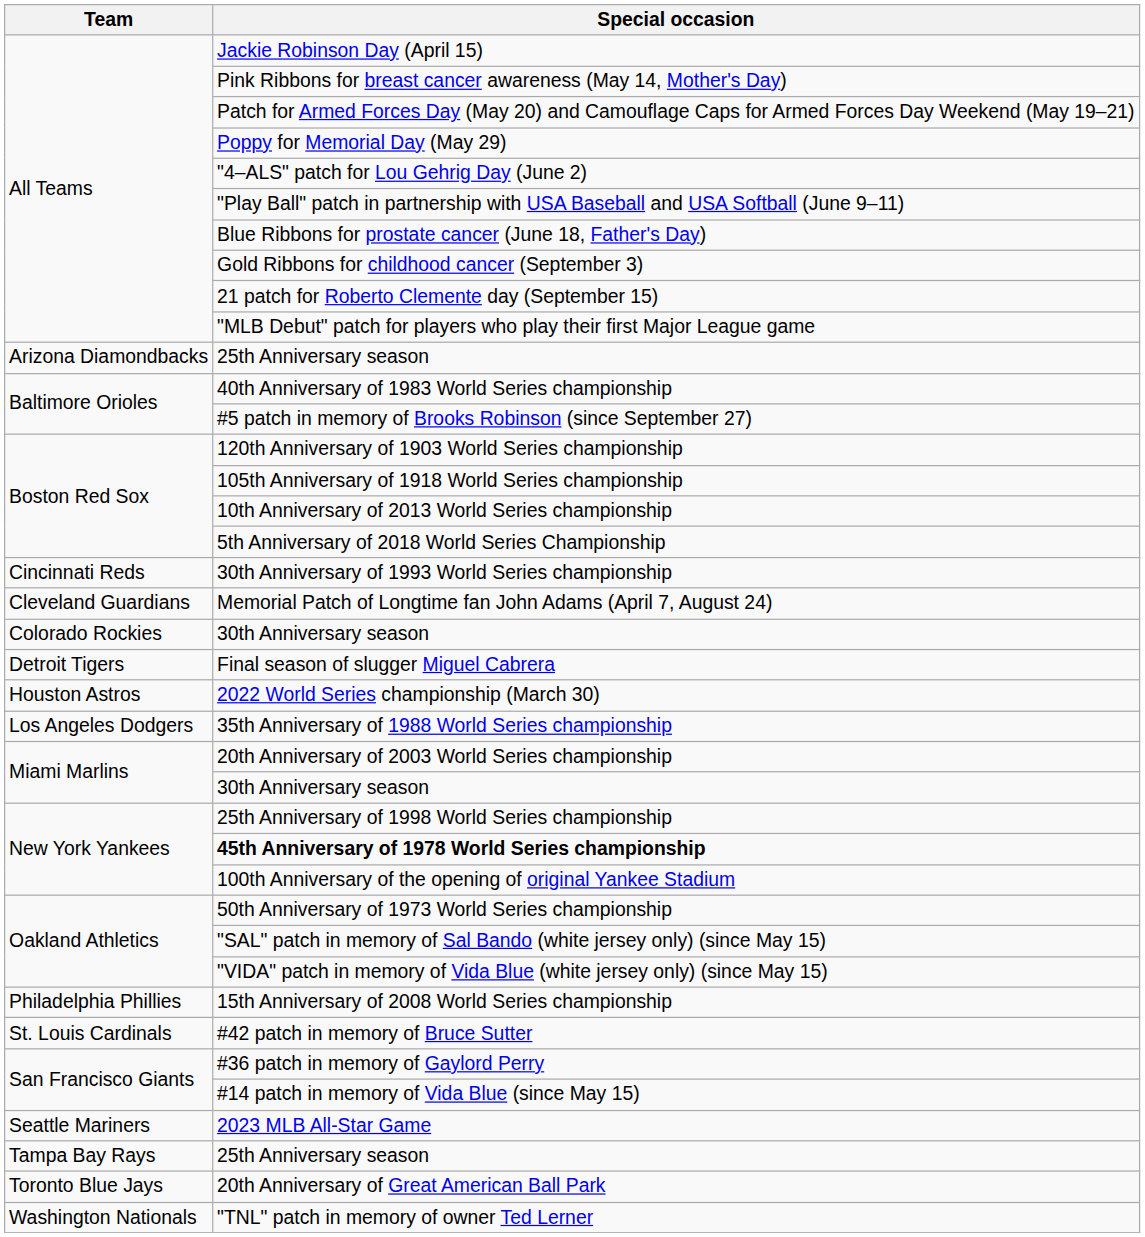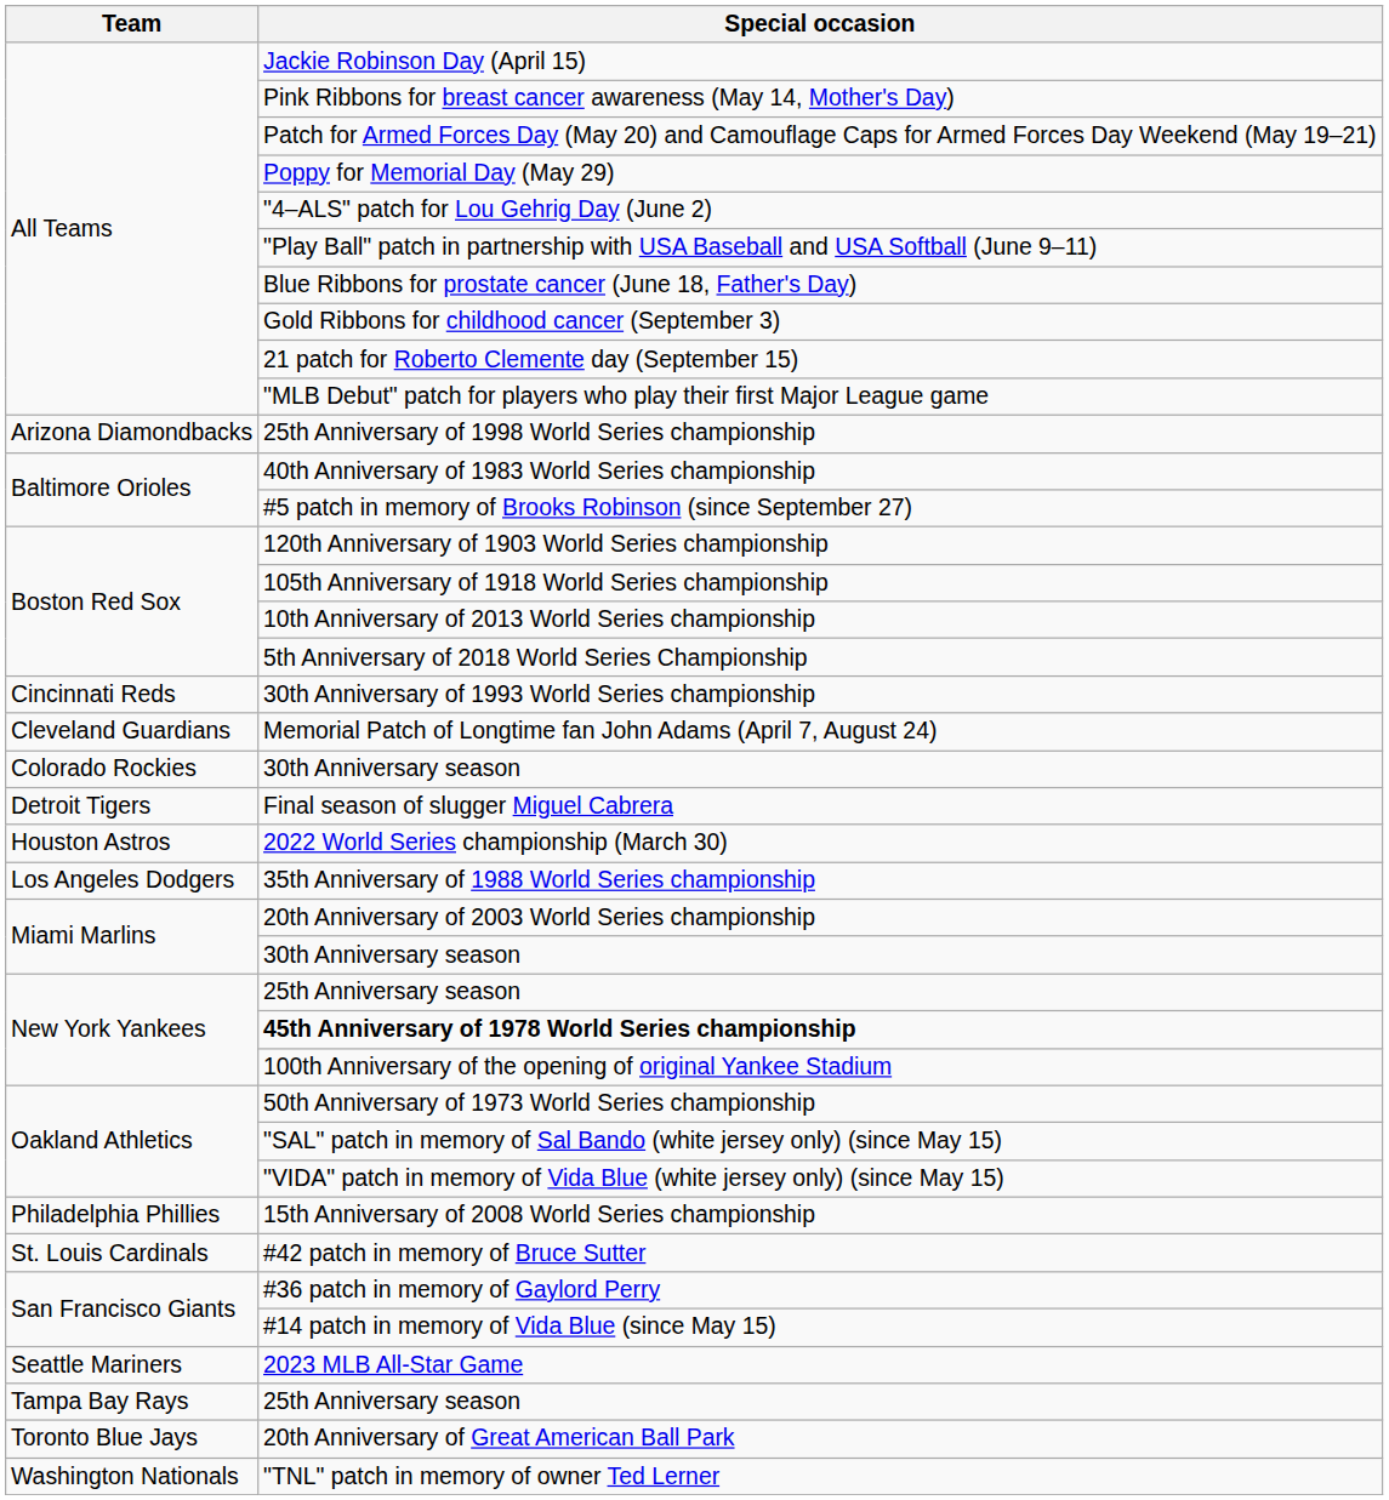row 12 | Special occasion: 25th Anniversary season -> 25th Anniversary of 1998 World Series championship
row 27 | Special occasion: 25th Anniversary of 1998 World Series championship -> 25th Anniversary season
